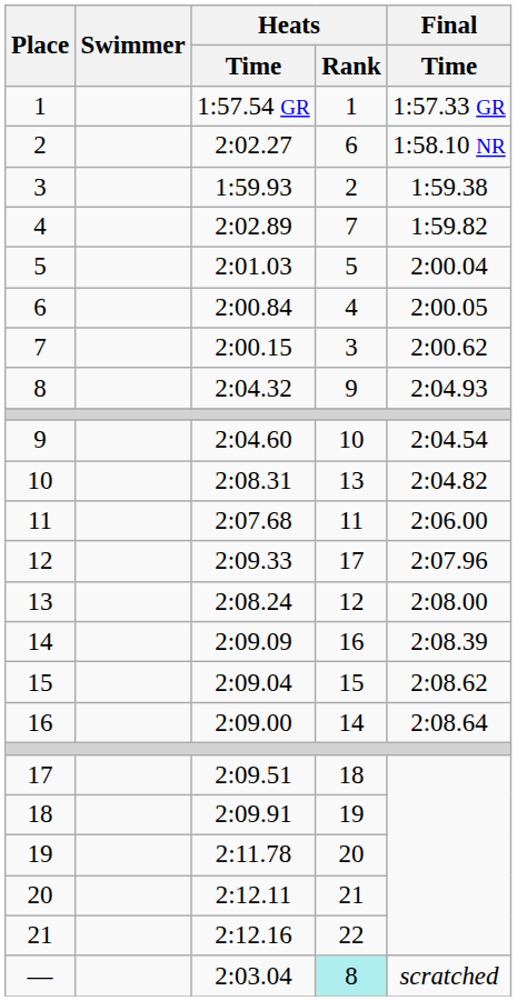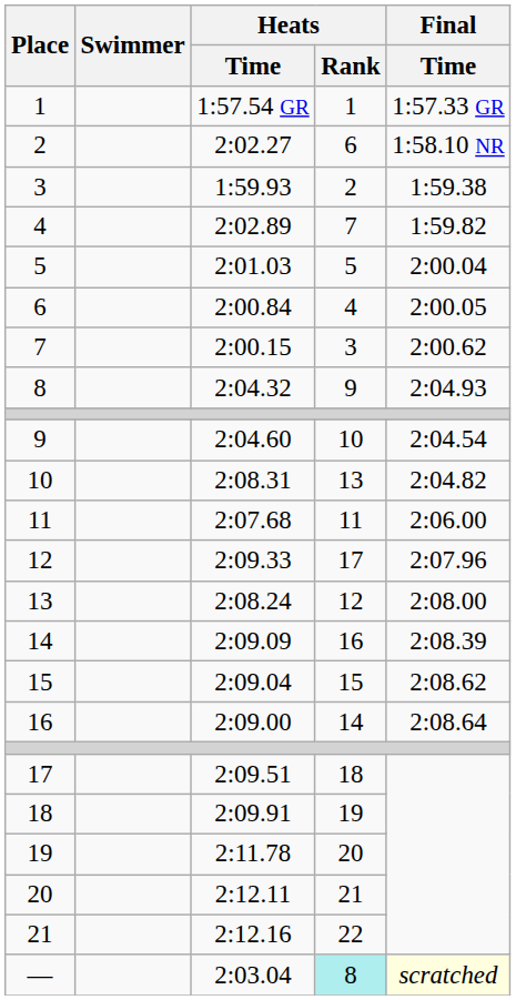— | Final / Time: no background -> lightyellow background
